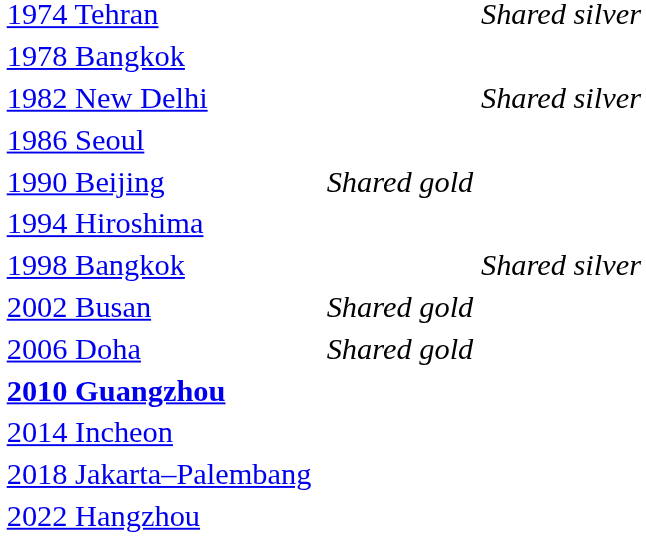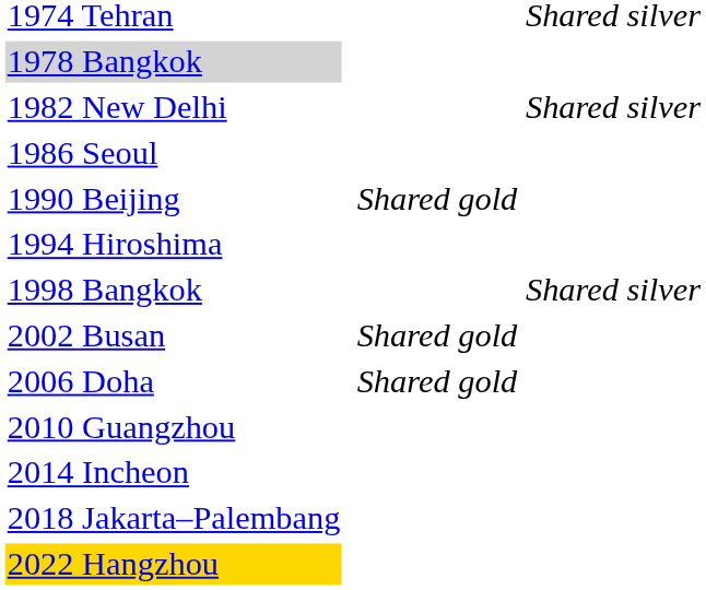1978 Bangkok | column 1: no background -> lightgrey background
2010 Guangzhou | column 1: bold -> normal
2022 Hangzhou | column 1: no background -> gold background
